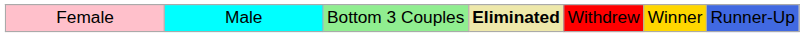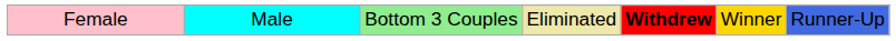Female | column 4: bold -> normal
Female | column 5: normal -> bold
